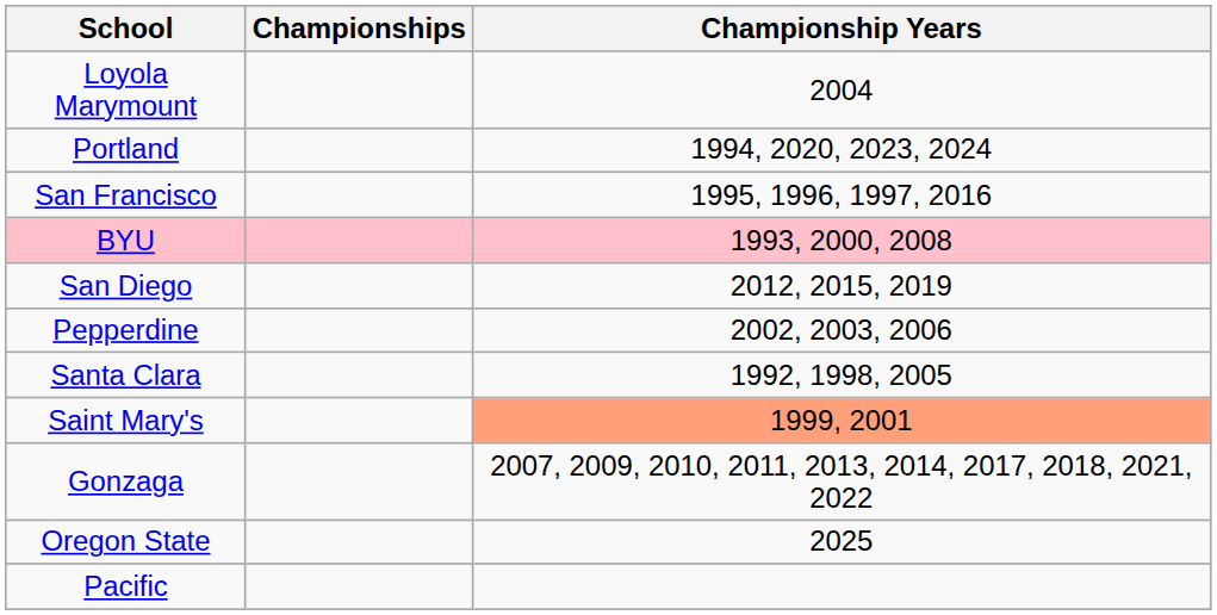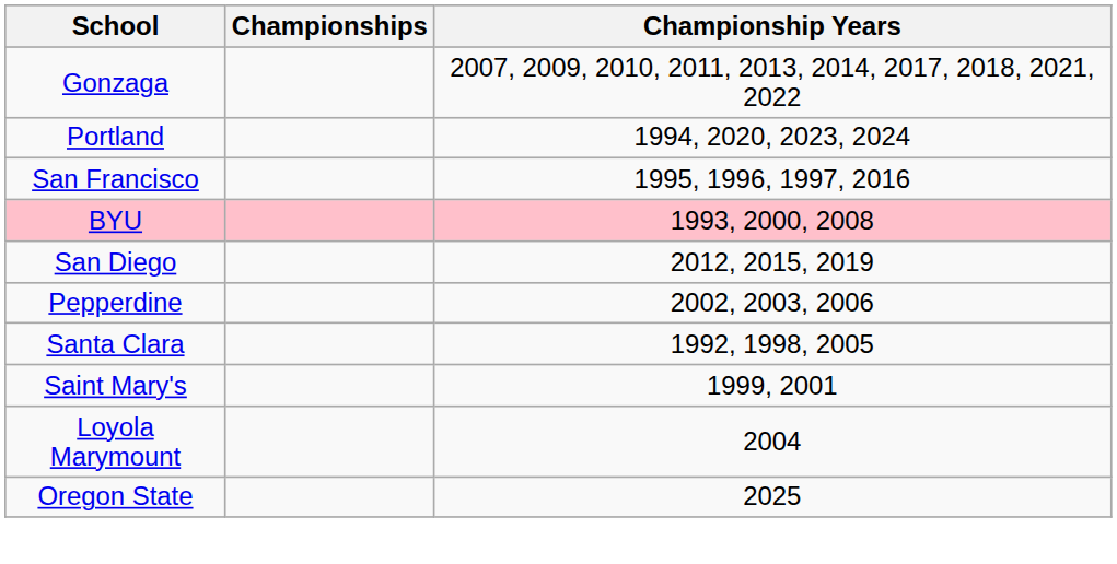rows swapped: Gonzaga <-> Loyola Marymount
Saint Mary's | Championship Years: lightsalmon background -> no background
- row: Pacific
